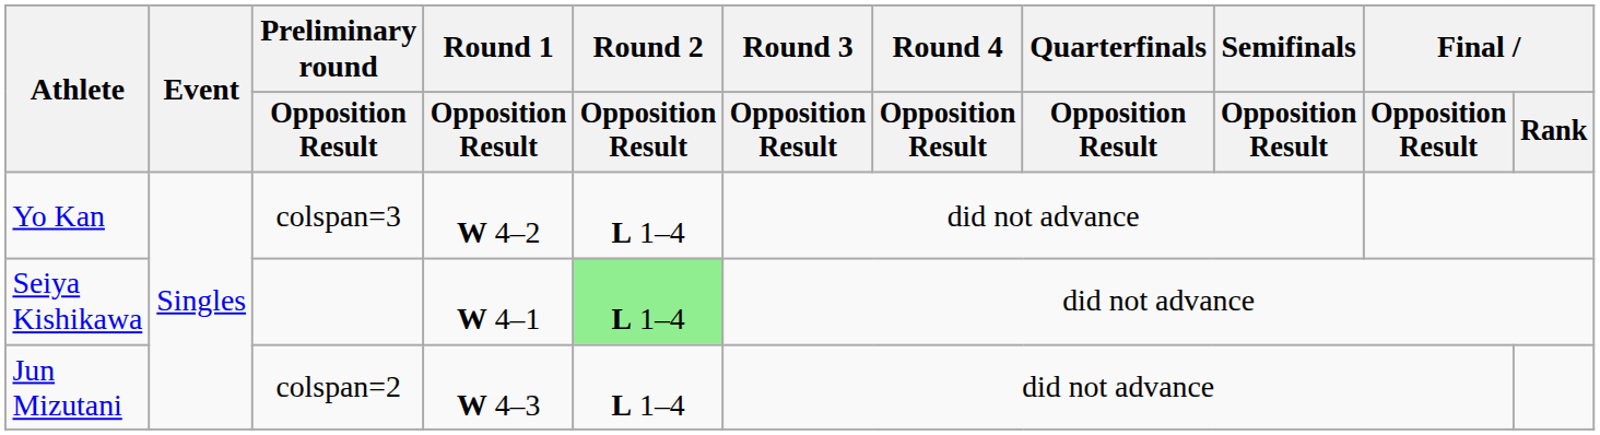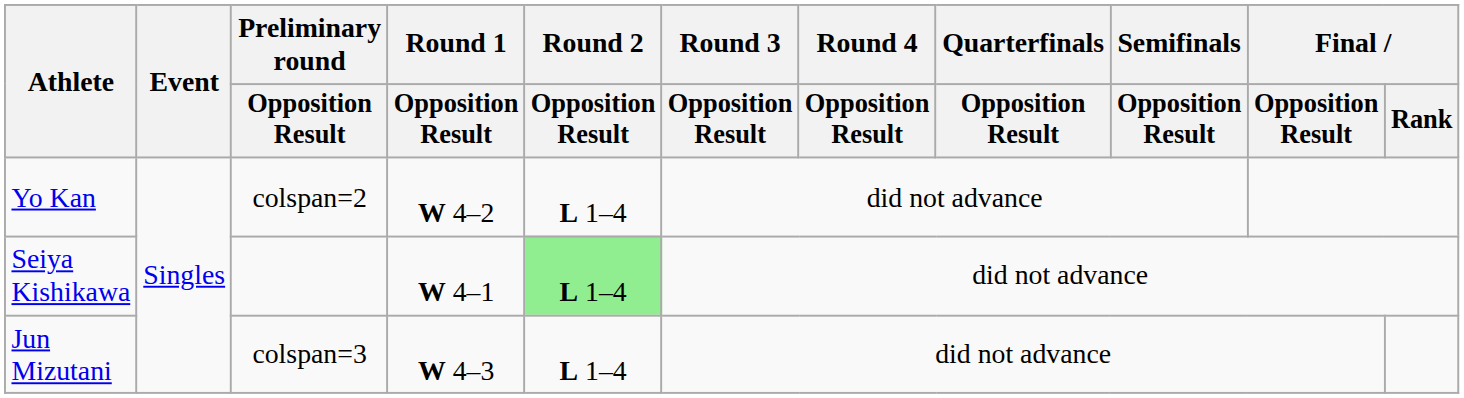Yo Kan | Preliminary round / Opposition Result: colspan=3 -> colspan=2
Jun Mizutani | Preliminary round / Opposition Result: colspan=2 -> colspan=3
